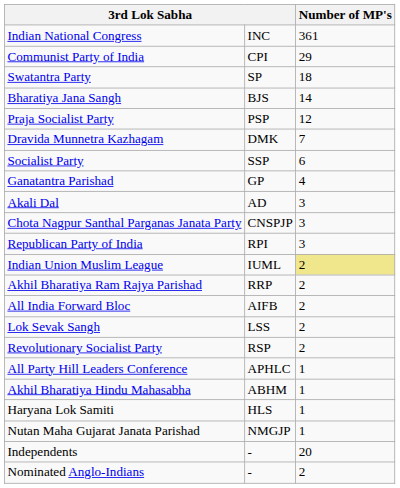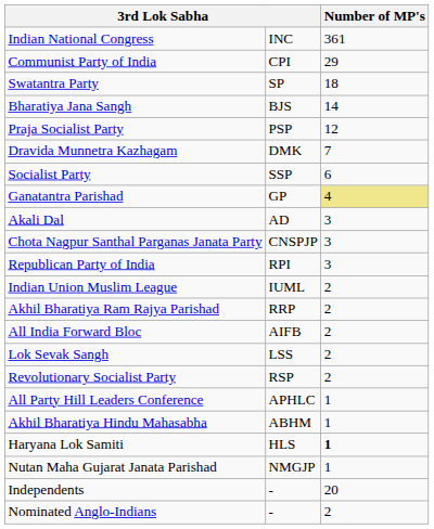Ganatantra Parishad | Number of MP's: no background -> khaki background
Indian Union Muslim League | Number of MP's: khaki background -> no background
Haryana Lok Samiti | Number of MP's: normal -> bold
